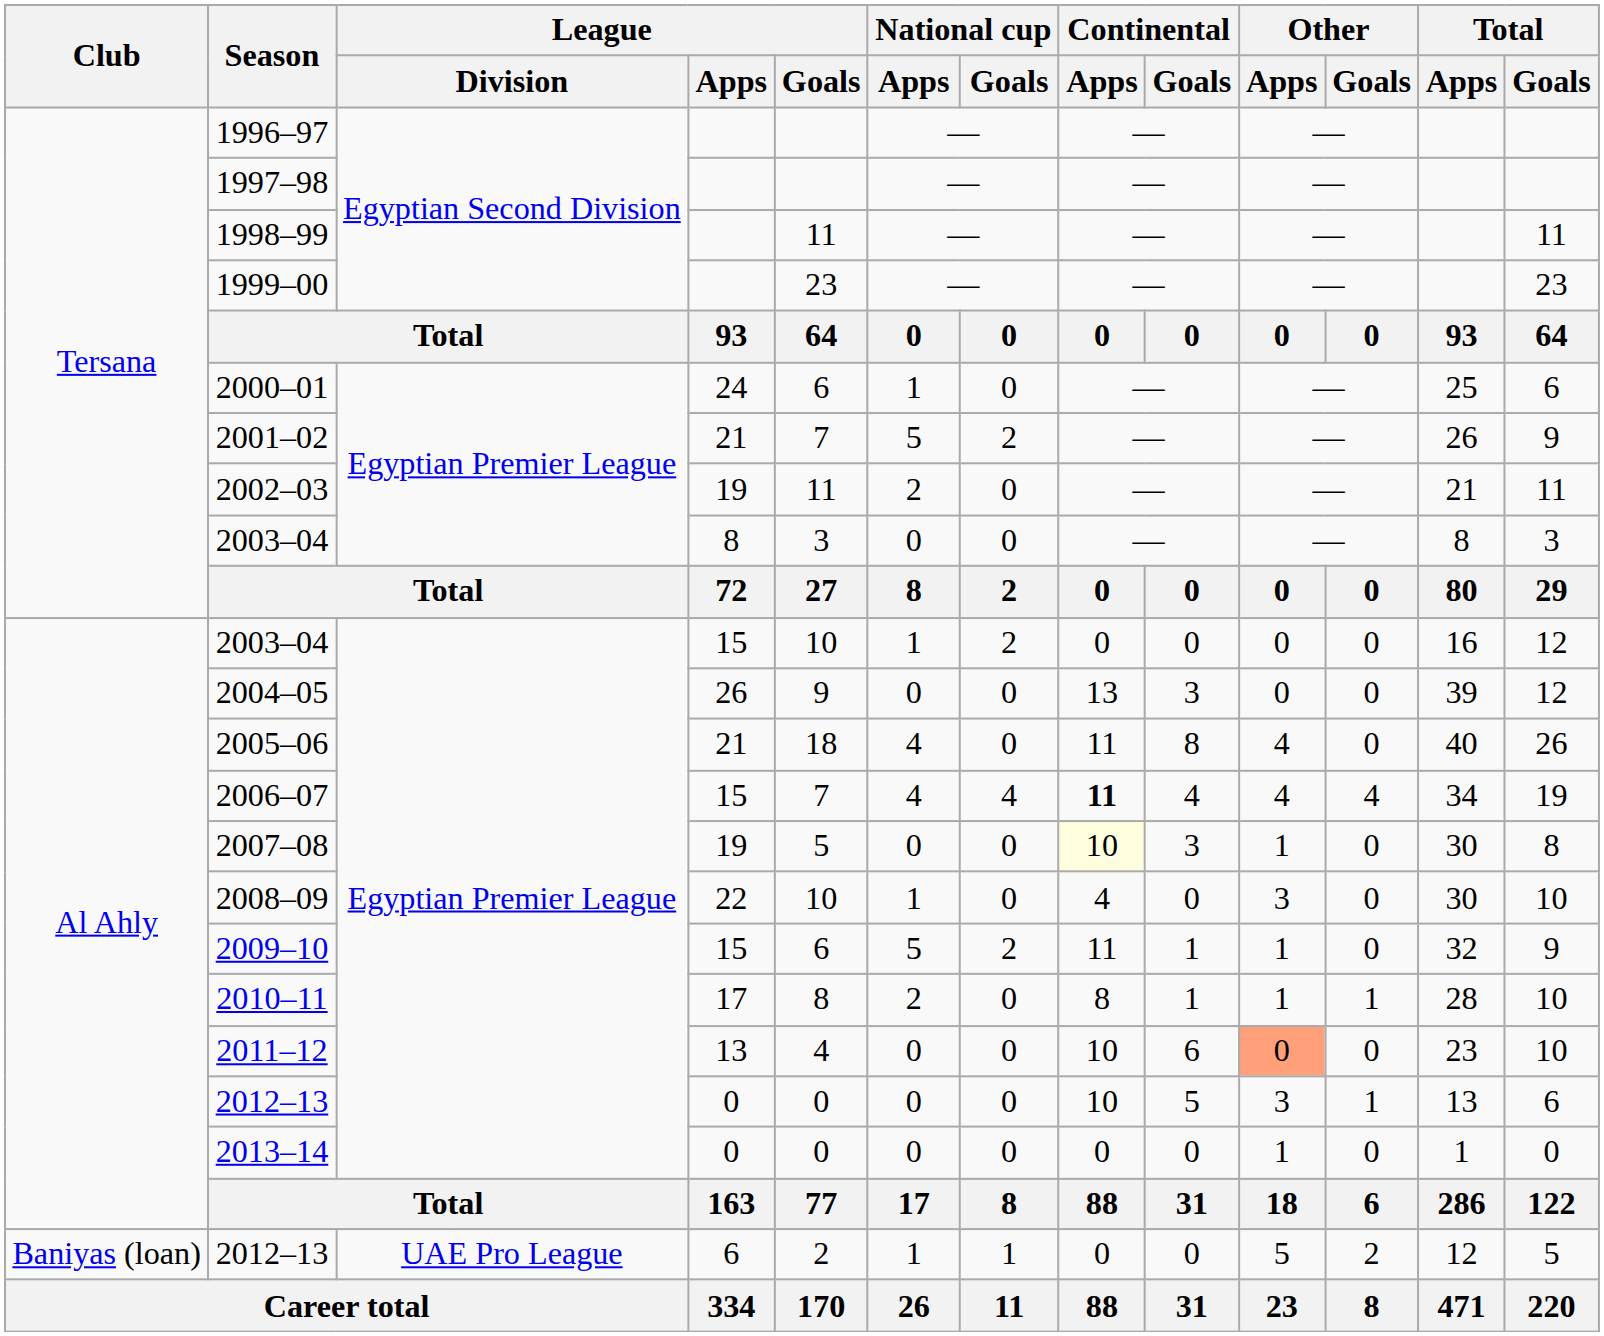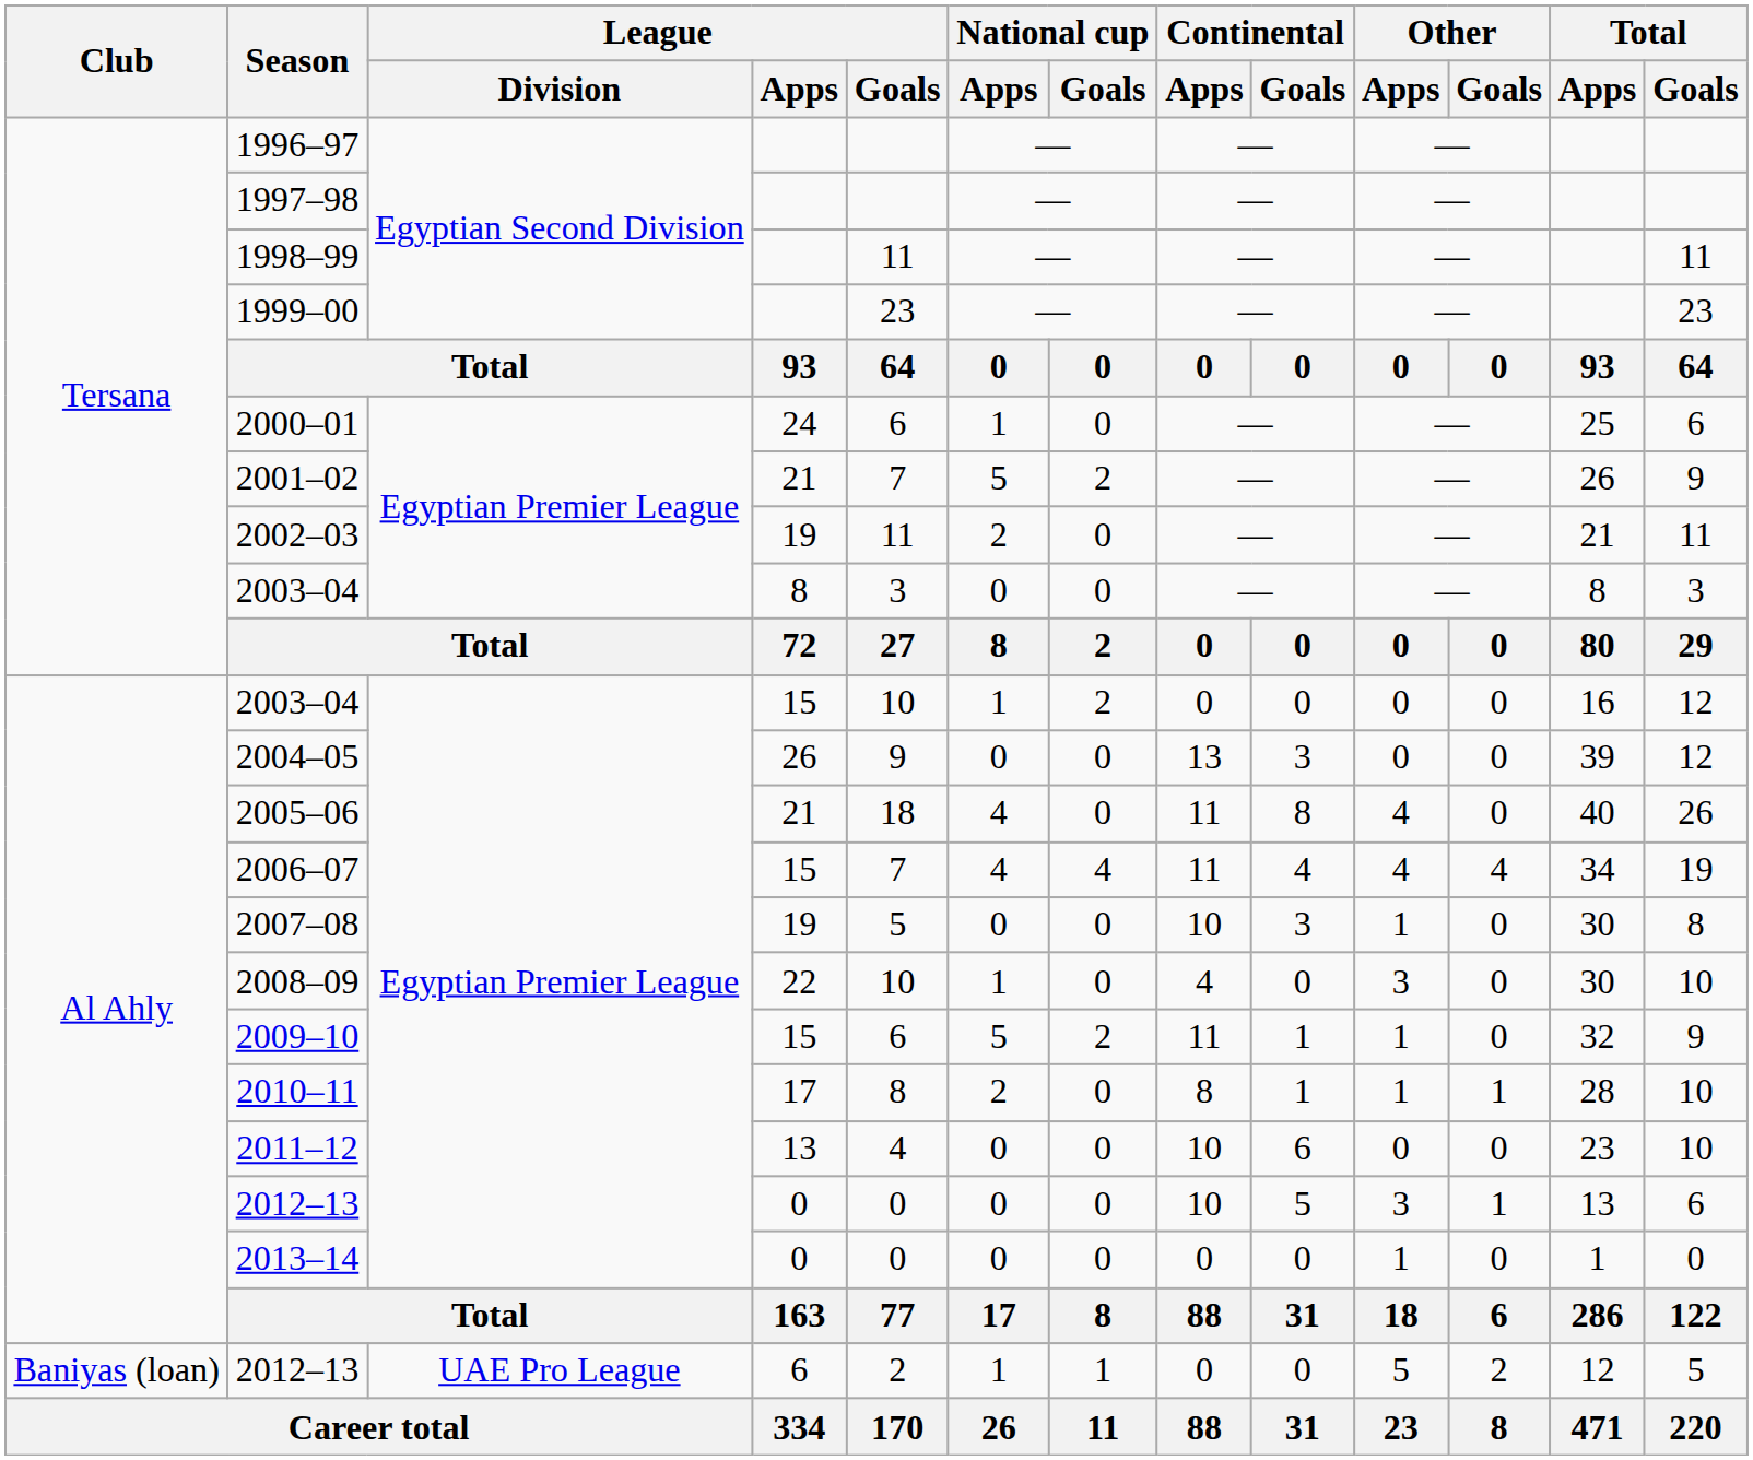2006–07 | Continental / Apps: bold -> normal
2007–08 | Continental / Apps: lightyellow background -> no background
2011–12 | Other / Apps: lightsalmon background -> no background
